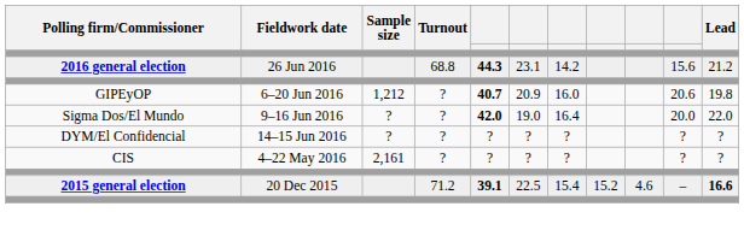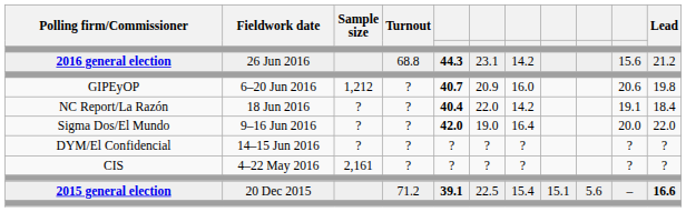+ row: NC Report/La Razón | 18 Jun 2016 | ? | ? | 40.4 | 22.0 | 14.2 | 19.1 | 18.4
2015 general election | column 8: 15.2 -> 15.1
2015 general election | column 9: 4.6 -> 5.6
